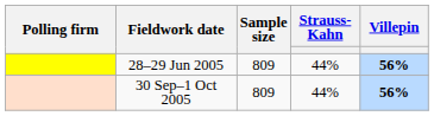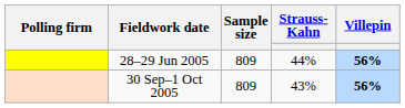30 Sep–1 Oct 2005 | Strauss-Kahn: 44% -> 43%
